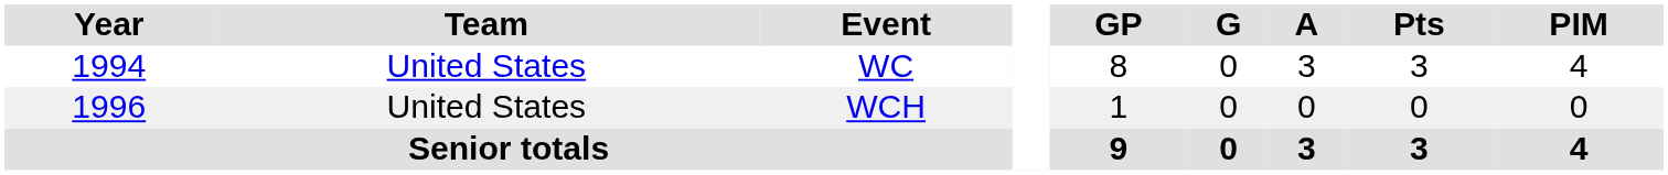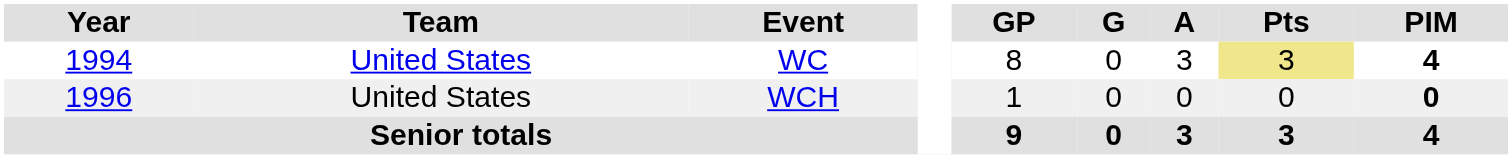WC | Pts: no background -> khaki background
WC | PIM: normal -> bold
WCH | PIM: normal -> bold
